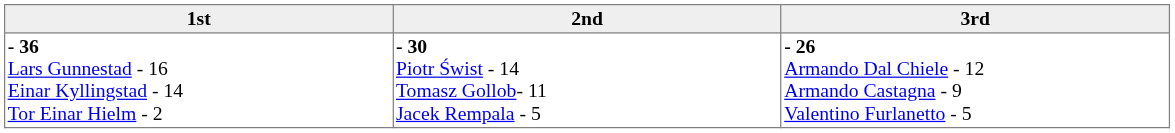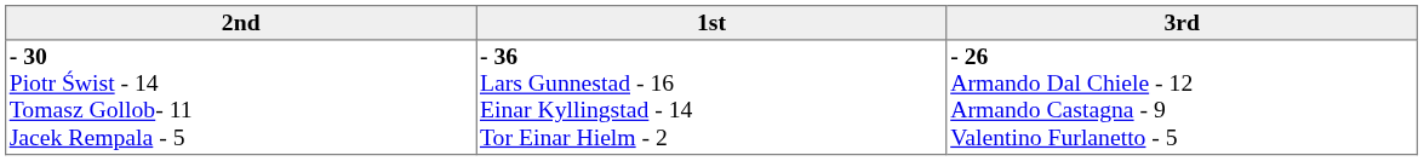columns swapped: 1st <-> 2nd
